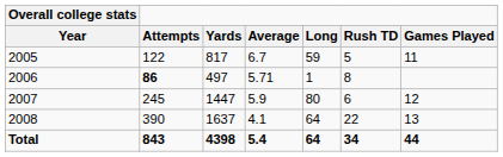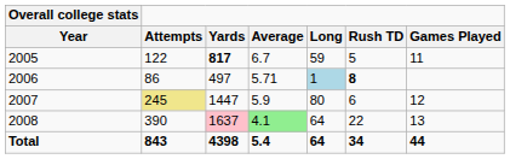2005 | Yards: normal -> bold
2006 | Attempts: bold -> normal
2006 | Long: no background -> lightblue background
2006 | Rush TD: normal -> bold
2007 | Attempts: no background -> khaki background
2008 | Yards: no background -> pink background
2008 | Average: no background -> lightgreen background
